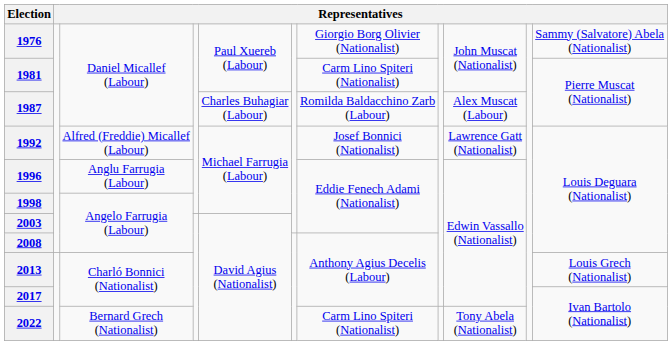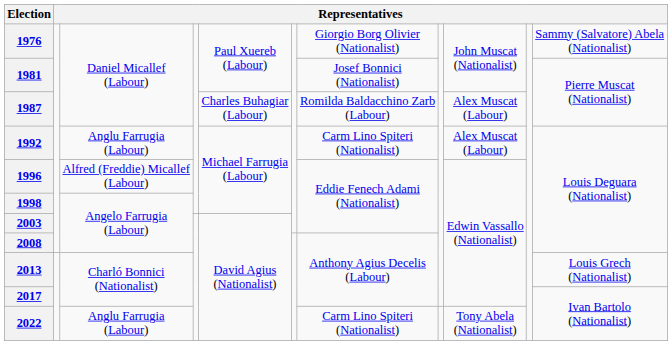1981 | column 7: Carm Lino Spiteri (Nationalist) -> Josef Bonnici (Nationalist)
1992 | column 3: Alfred (Freddie) Micallef (Labour) -> Anglu Farrugia (Labour)
1992 | column 7: Josef Bonnici (Nationalist) -> Carm Lino Spiteri (Nationalist)
1992 | column 9: Lawrence Gatt (Nationalist) -> Alex Muscat (Labour)
1996 | column 3: Anglu Farrugia (Labour) -> Alfred (Freddie) Micallef (Labour)
2022 | column 3: Bernard Grech (Nationalist) -> Anglu Farrugia (Labour)
